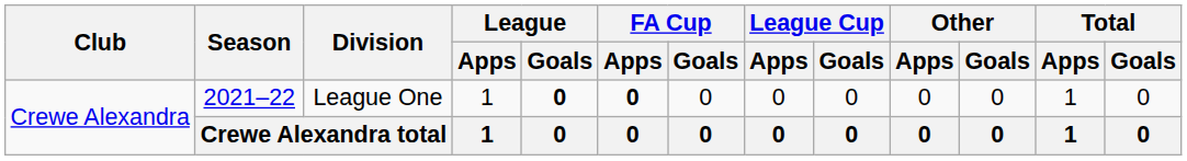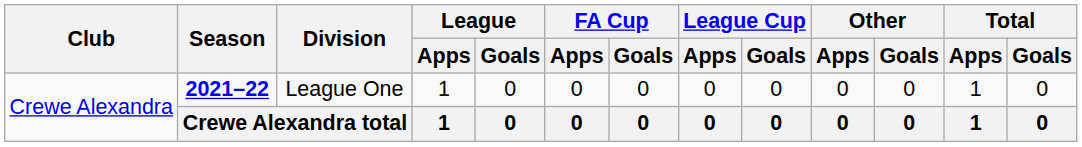Crewe Alexandra / League One | Season: normal -> bold
Crewe Alexandra / League One | League / Goals: bold -> normal
Crewe Alexandra / League One | FA Cup / Apps: bold -> normal
